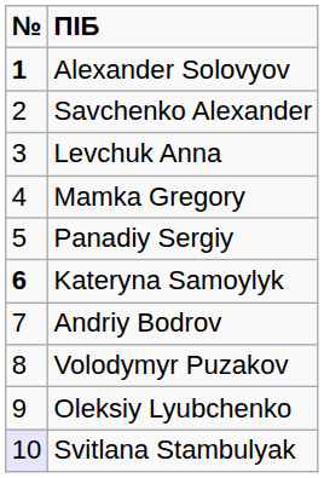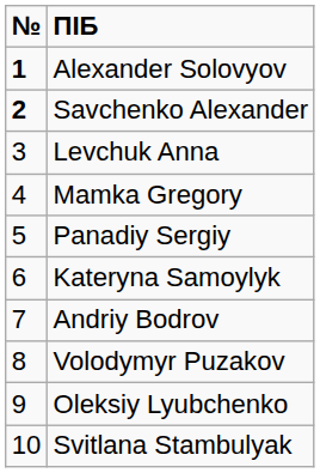Savchenko Alexander | №: normal -> bold
Kateryna Samoylyk | №: bold -> normal
Svitlana Stambulyak | №: lavender background -> no background
